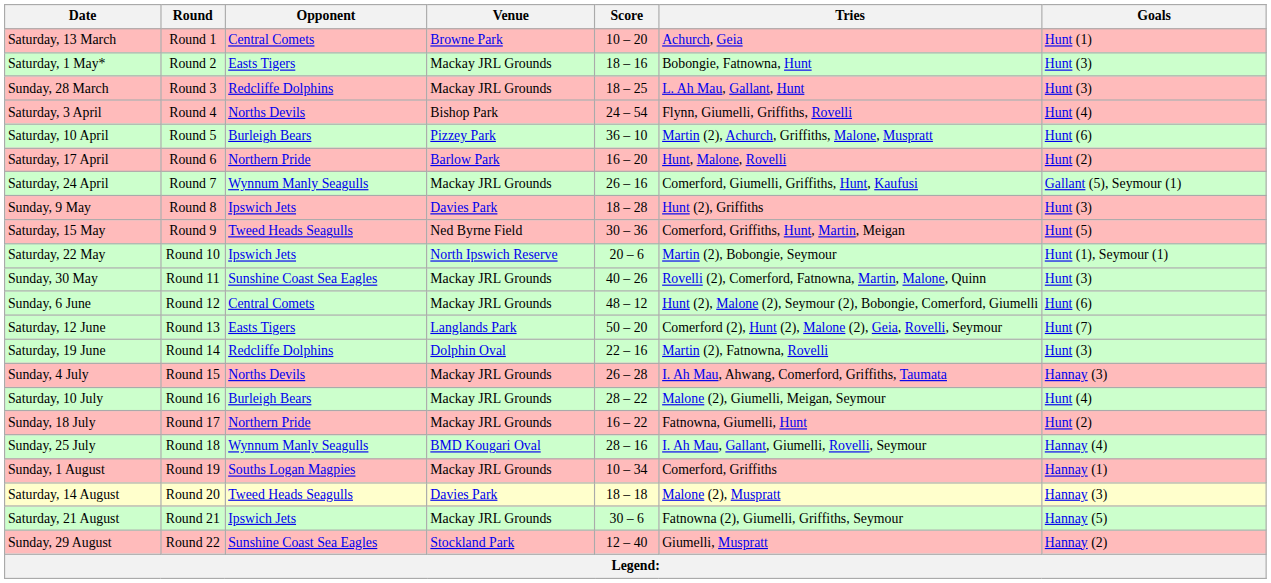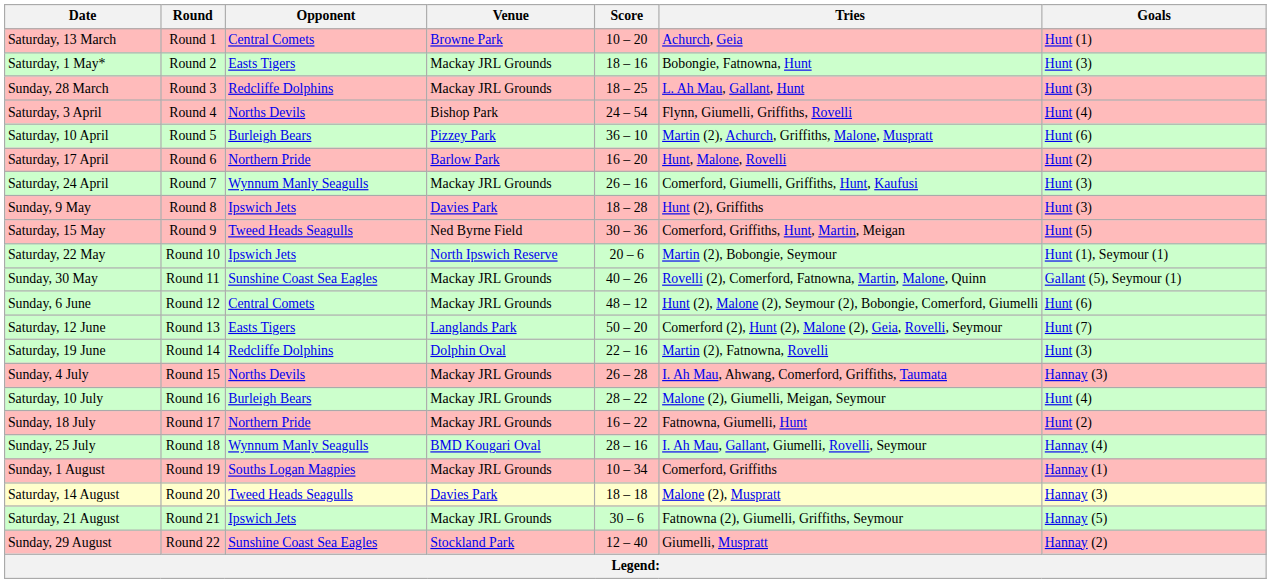Saturday, 24 April | Goals: Gallant (5), Seymour (1) -> Hunt (3)
Sunday, 30 May | Goals: Hunt (3) -> Gallant (5), Seymour (1)
